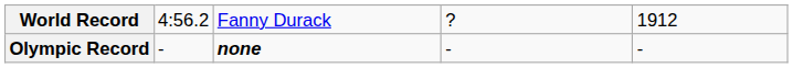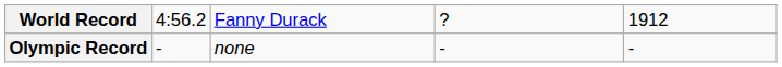Olympic Record | column 3: bold -> normal
